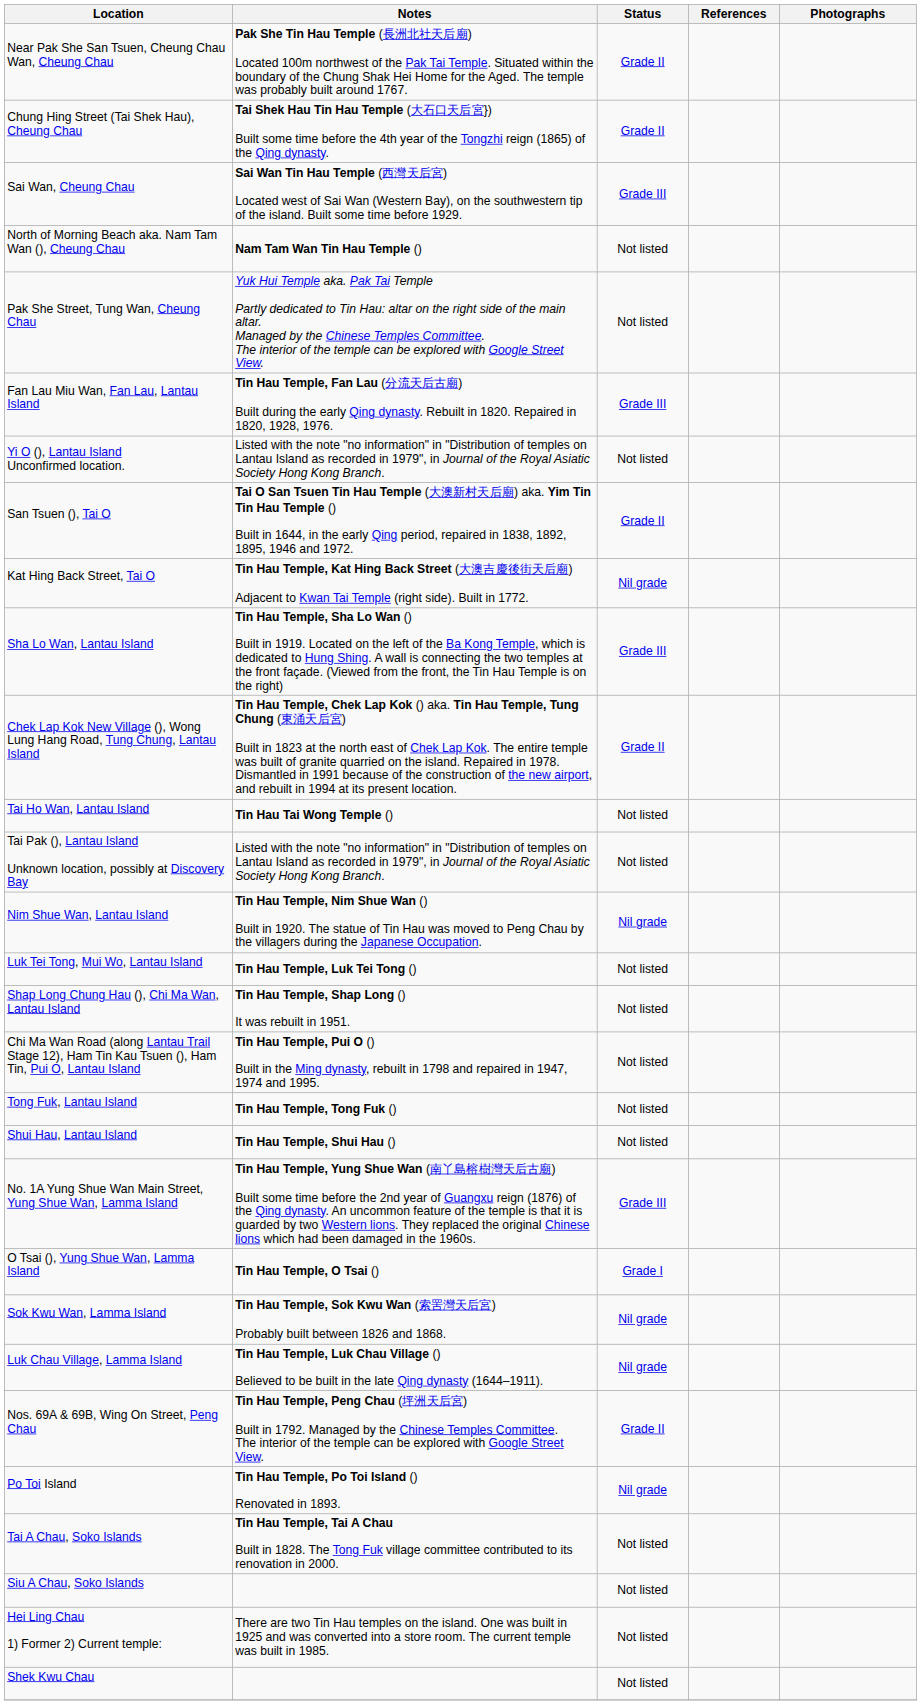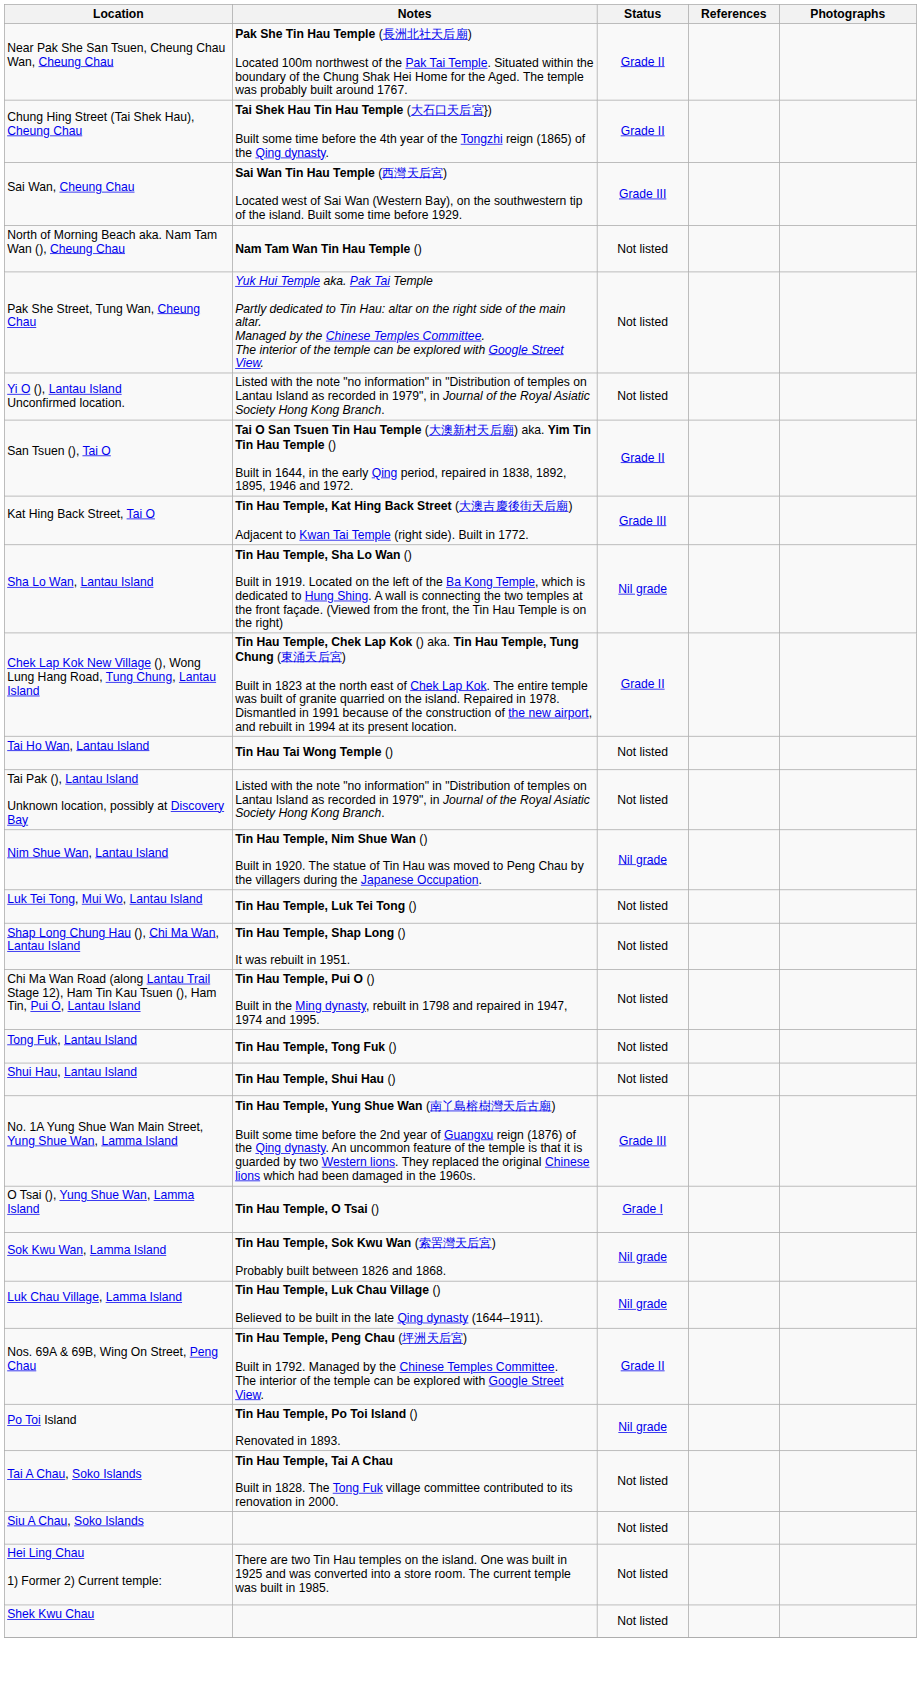- row: Fan Lau Miu Wan, Fan Lau, Lantau Island | Tin Hau Temple, Fan Lau (分流天后古廟) Built during the early Qing dynasty. Rebuilt in 1820. Repaired in 1820, 1928, 1976. | Grade III
Kat Hing Back Street, Tai O | Status: Nil grade -> Grade III
Sha Lo Wan, Lantau Island | Status: Grade III -> Nil grade
